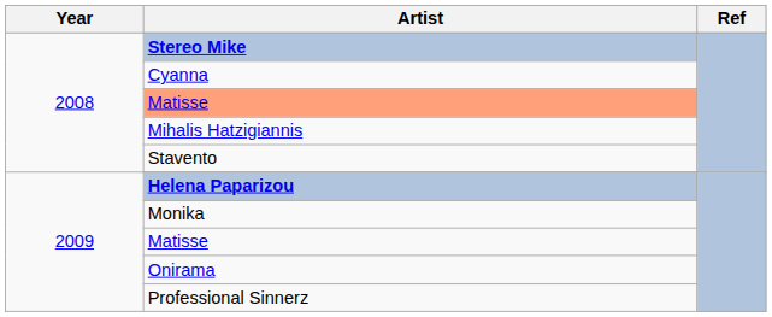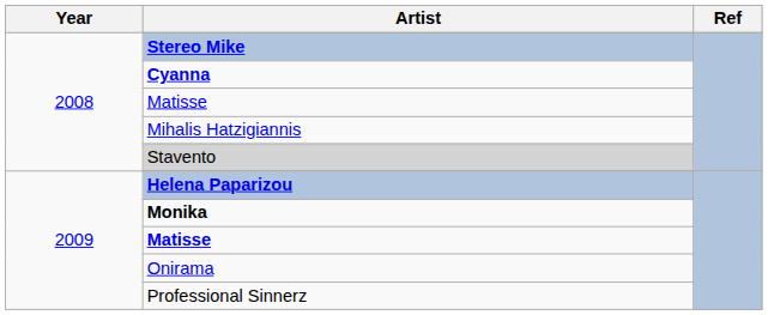Cyanna | Artist: normal -> bold
2008 / Matisse | Artist: lightsalmon background -> no background
Stavento | Artist: no background -> lightgrey background
Monika | Artist: normal -> bold
2009 / Matisse | Artist: normal -> bold
